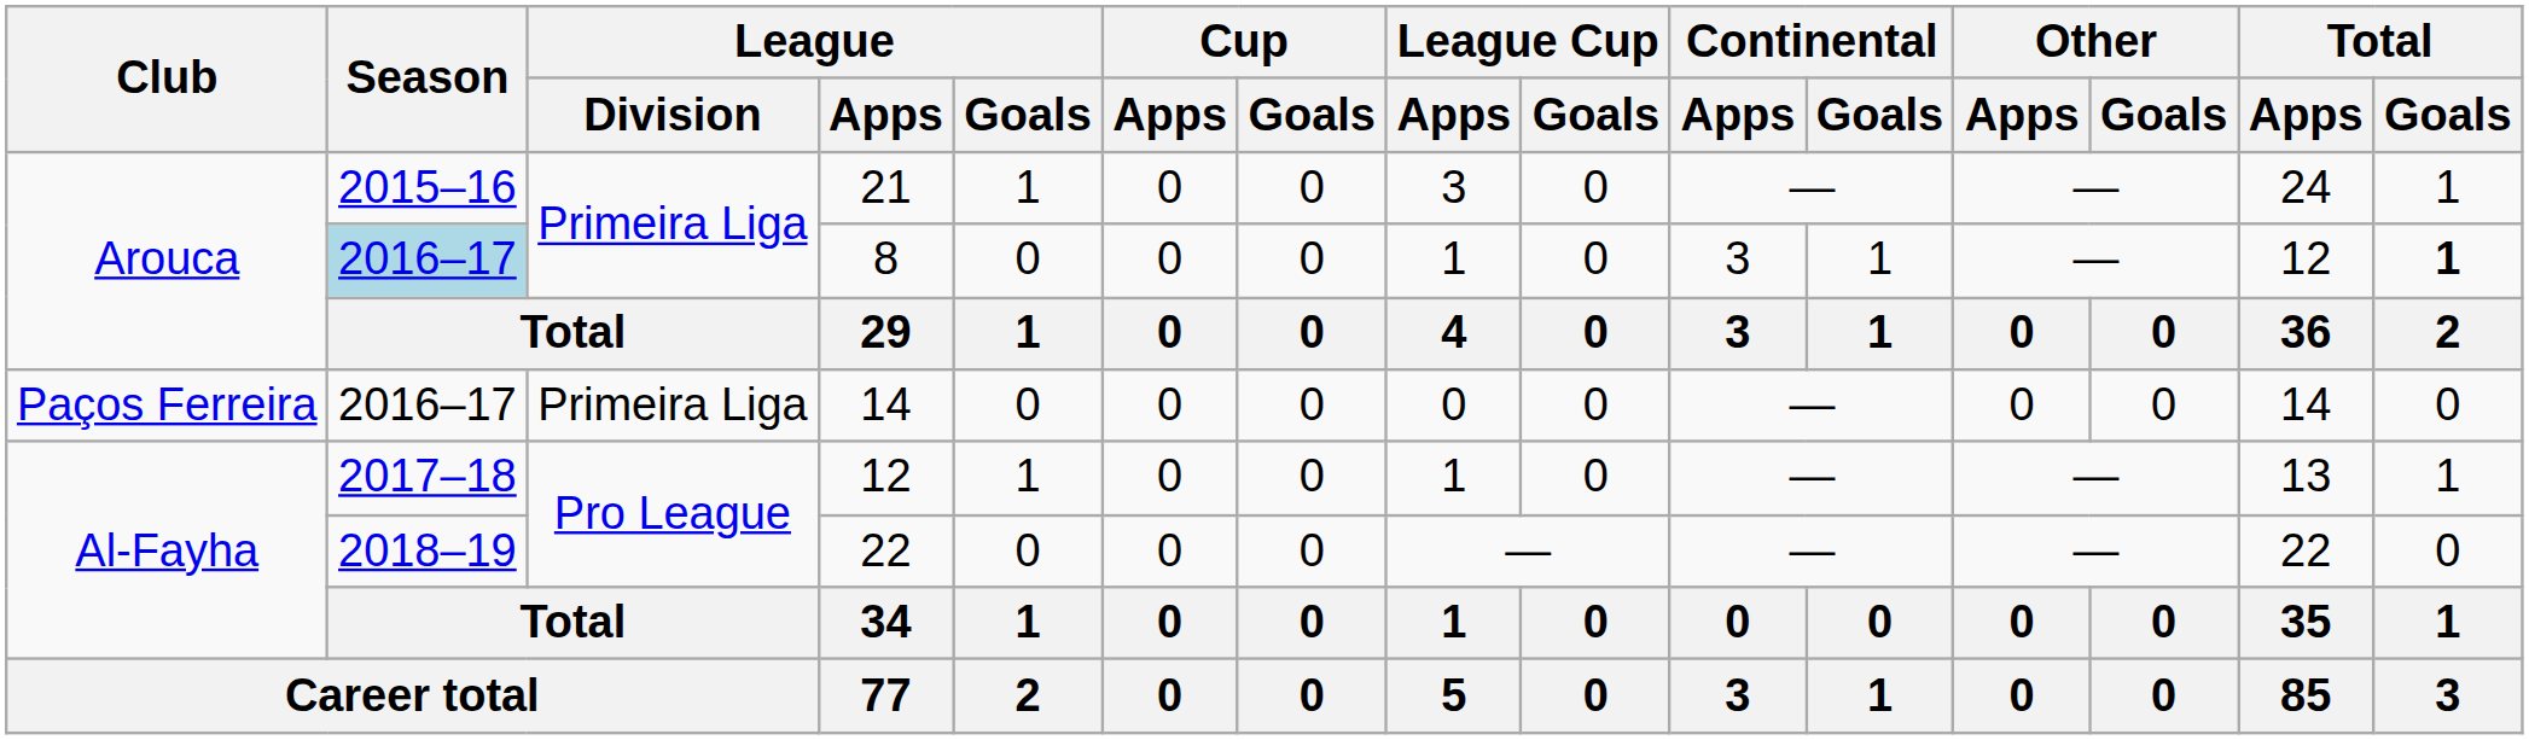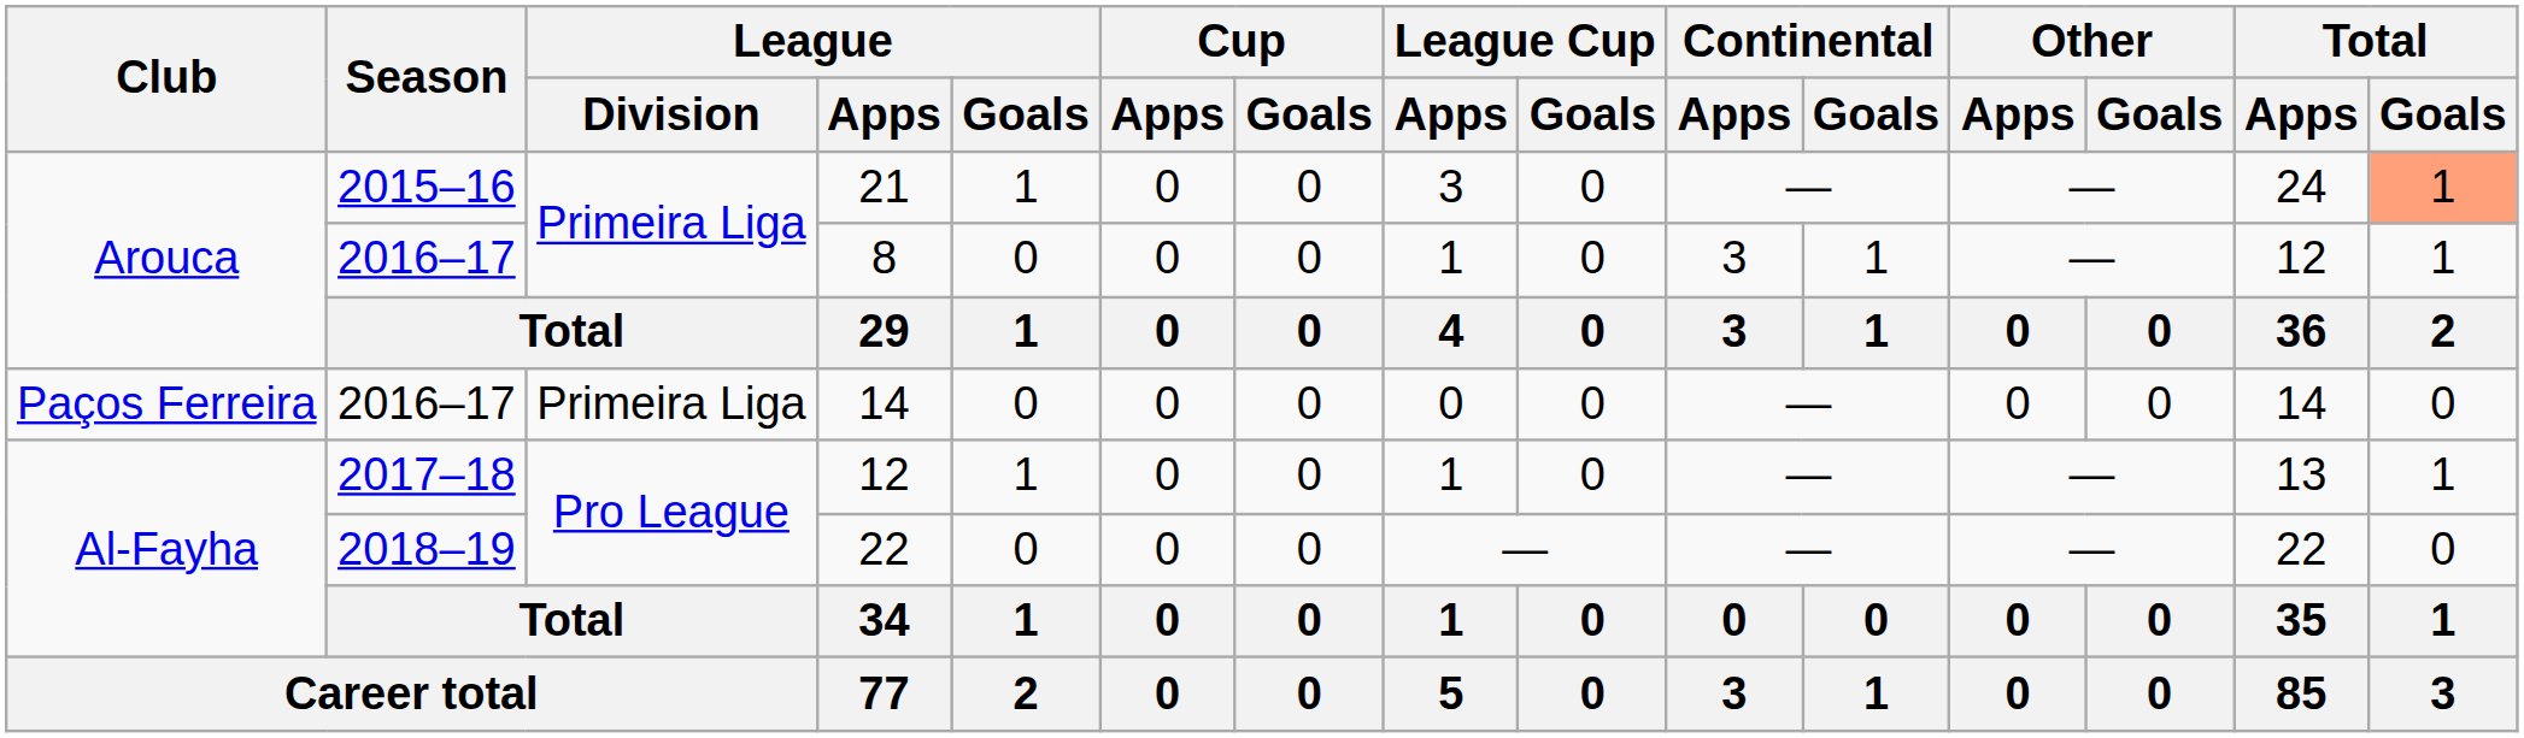21 | Total / Goals: no background -> lightsalmon background
8 | Season: lightblue background -> no background
8 | Total / Goals: bold -> normal
